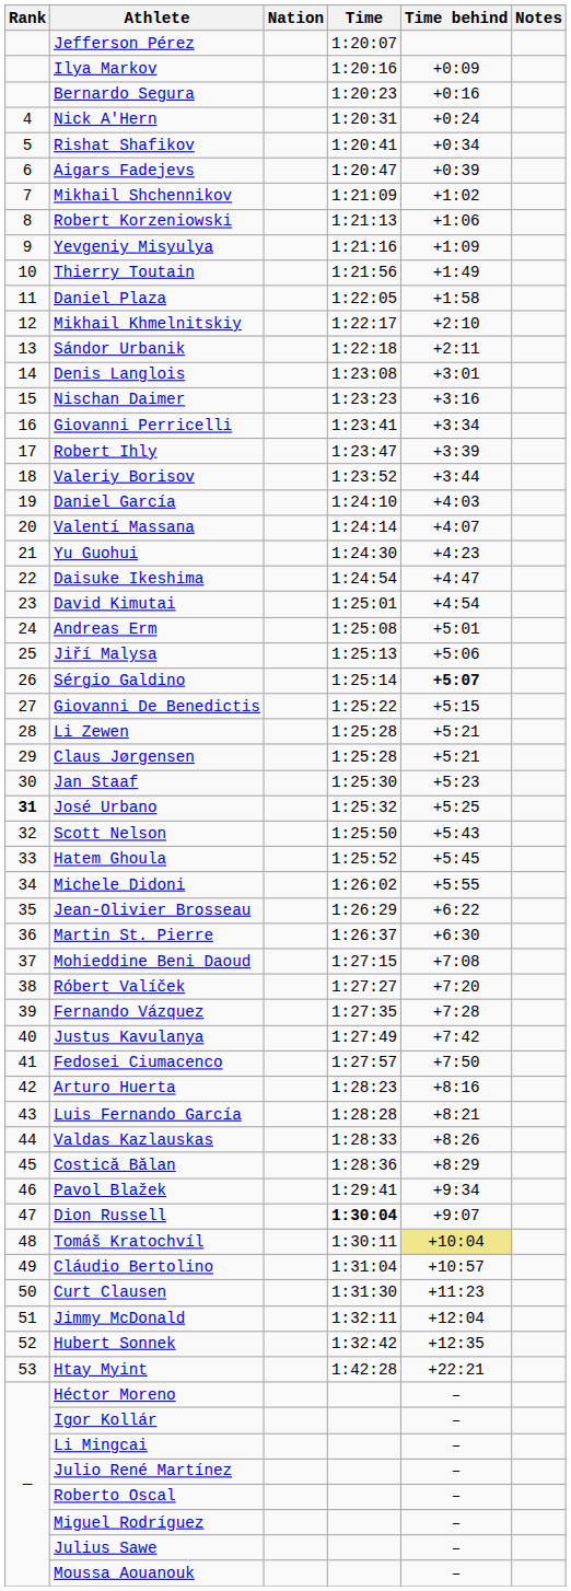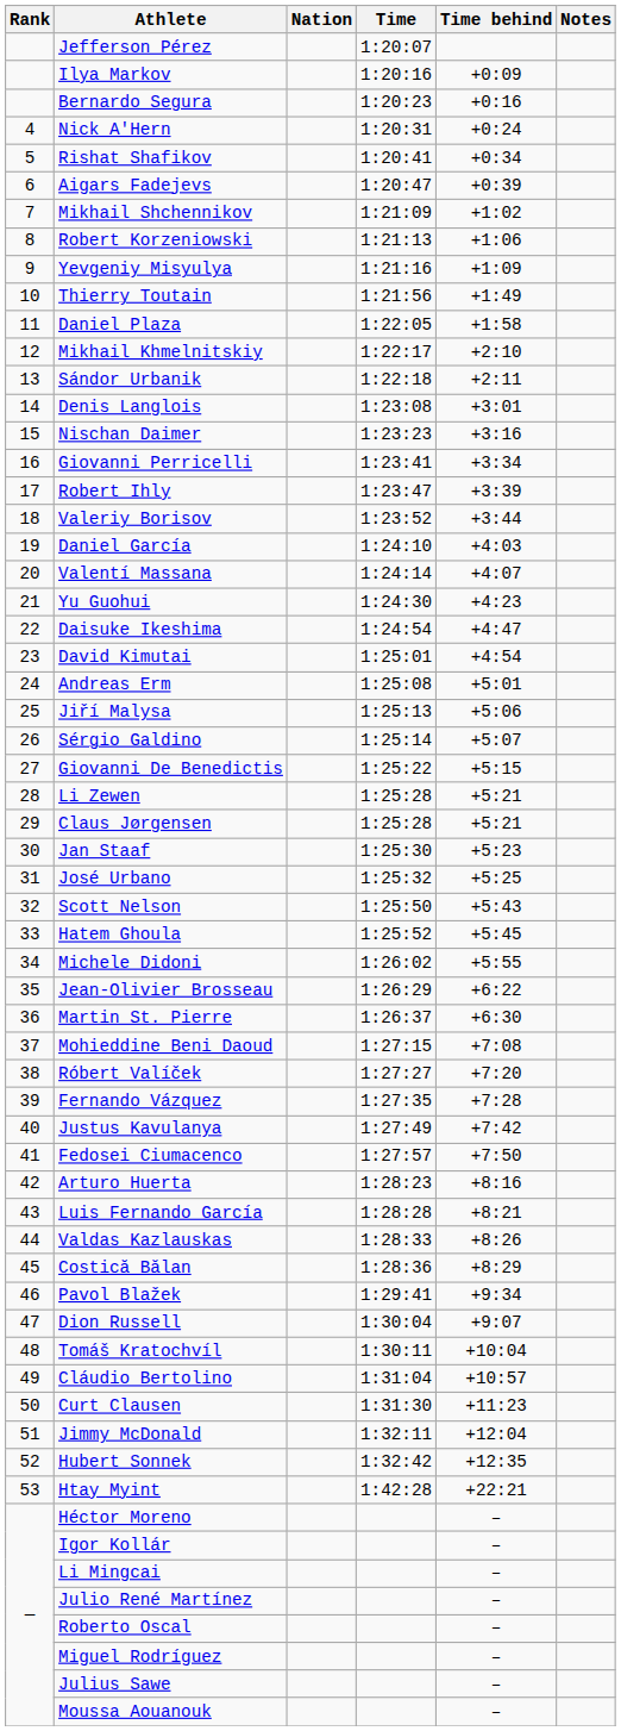Sérgio Galdino | Time behind: bold -> normal
José Urbano | Rank: bold -> normal
Dion Russell | Time: bold -> normal
Tomáš Kratochvíl | Time behind: khaki background -> no background
